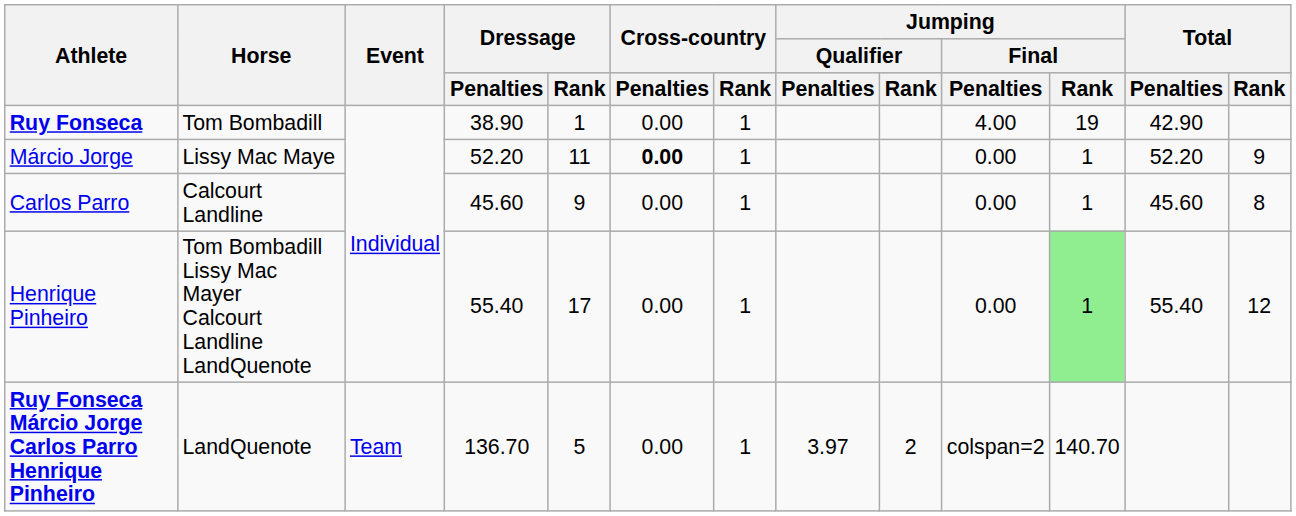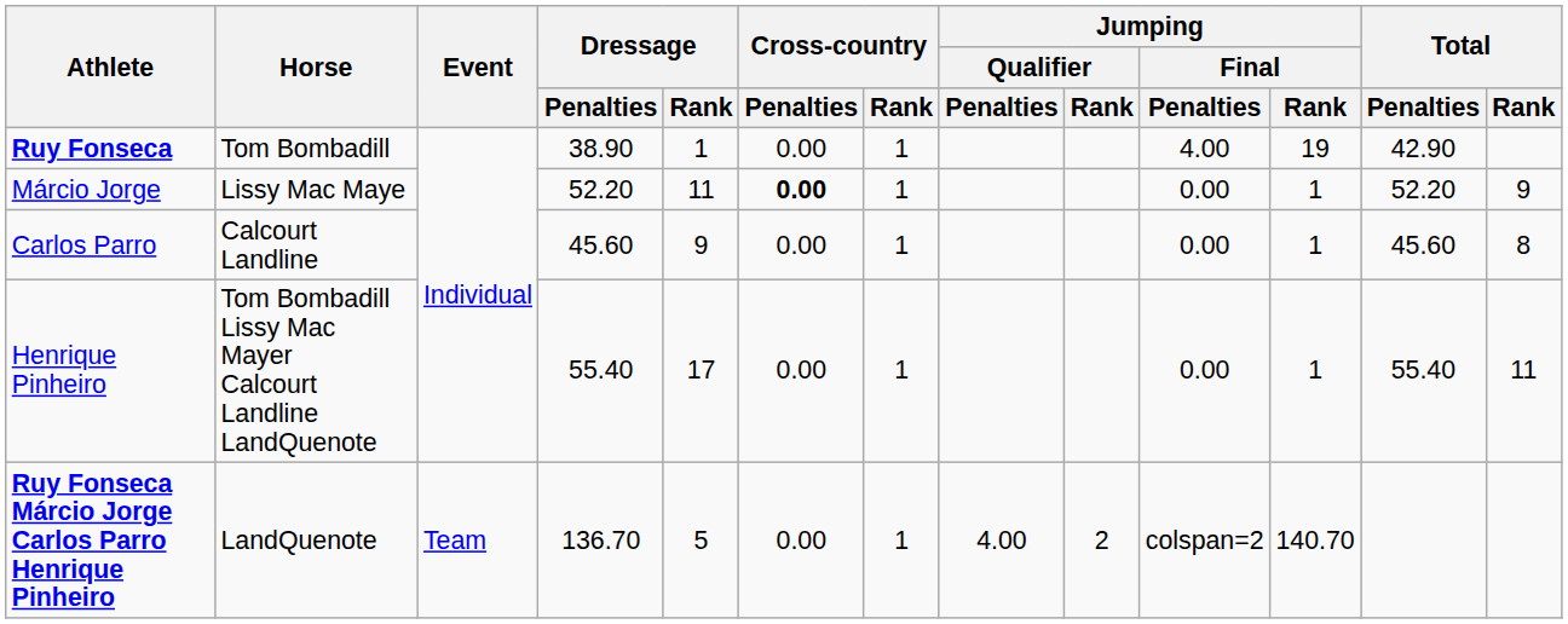Henrique Pinheiro | Jumping / Final / Rank: lightgreen background -> no background
Henrique Pinheiro | Total / Rank: 12 -> 11
Ruy Fonseca Márcio Jorge Carlos Parro Henrique Pinheiro | Jumping / Qualifier / Penalties: 3.97 -> 4.00
